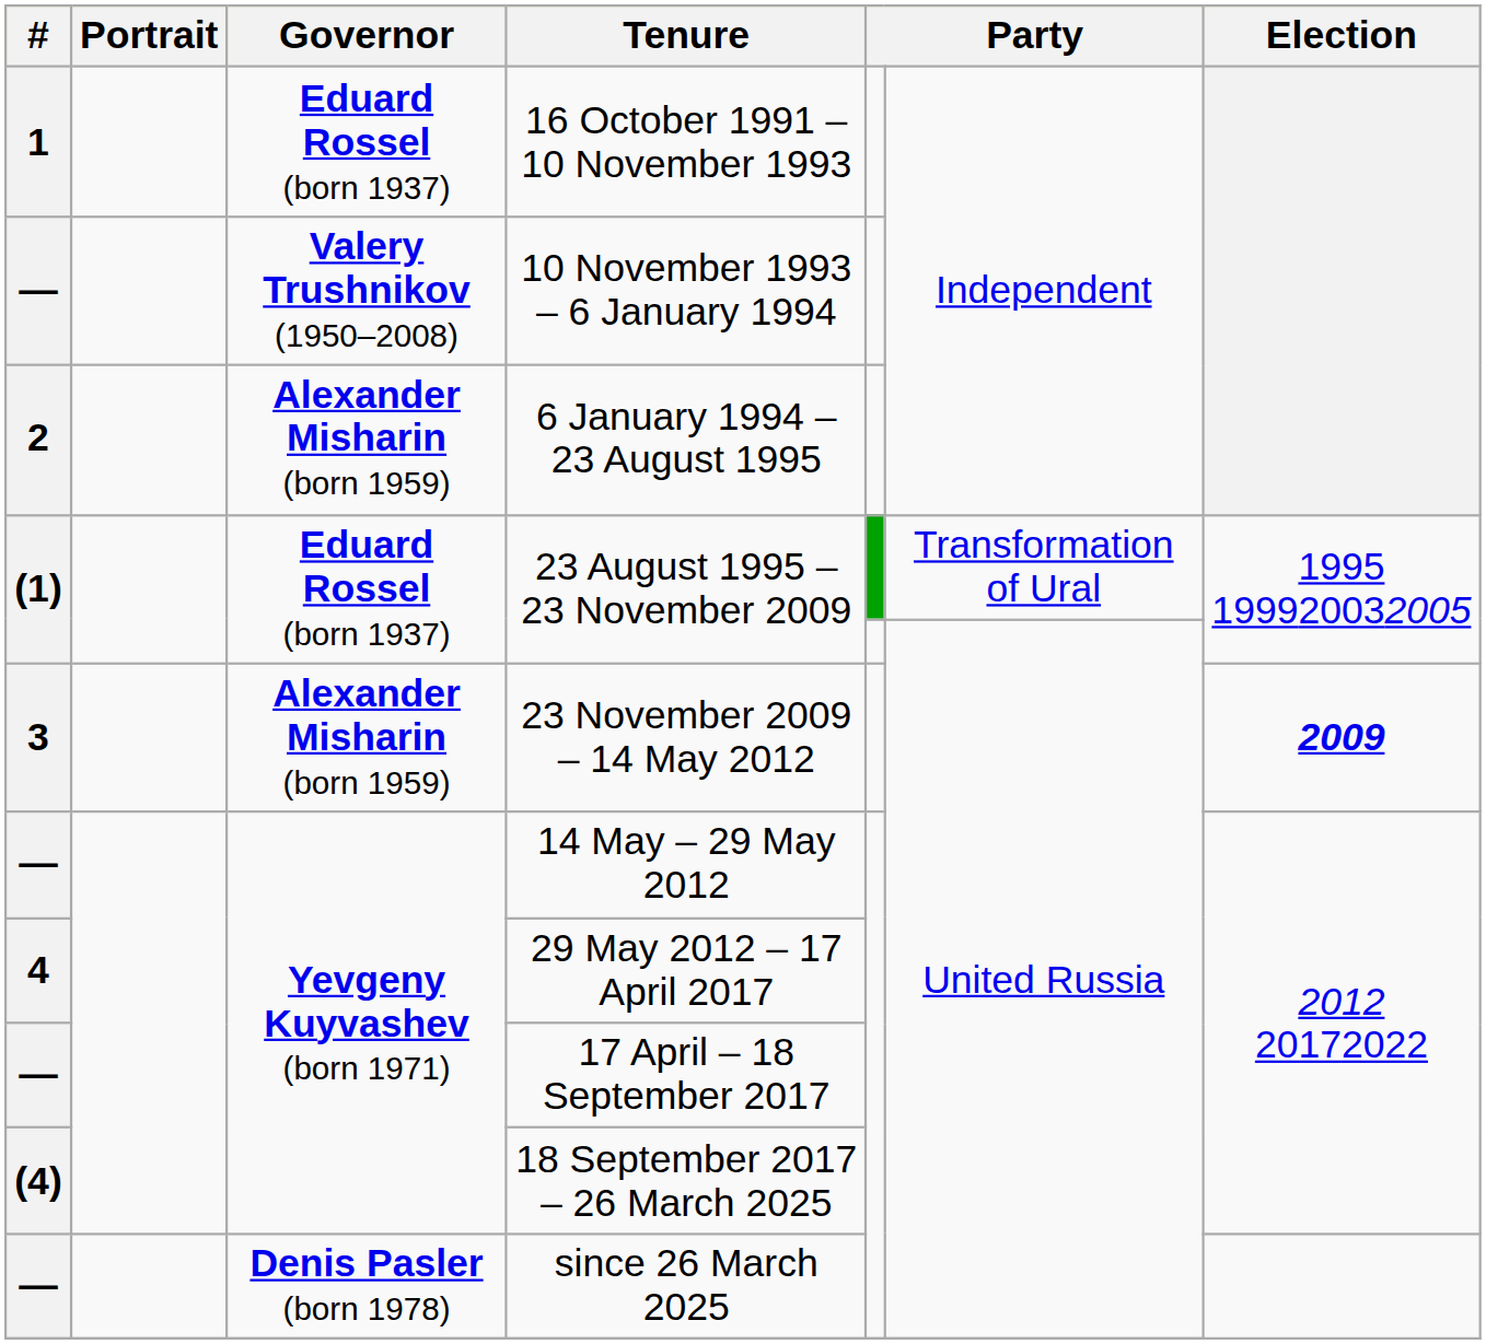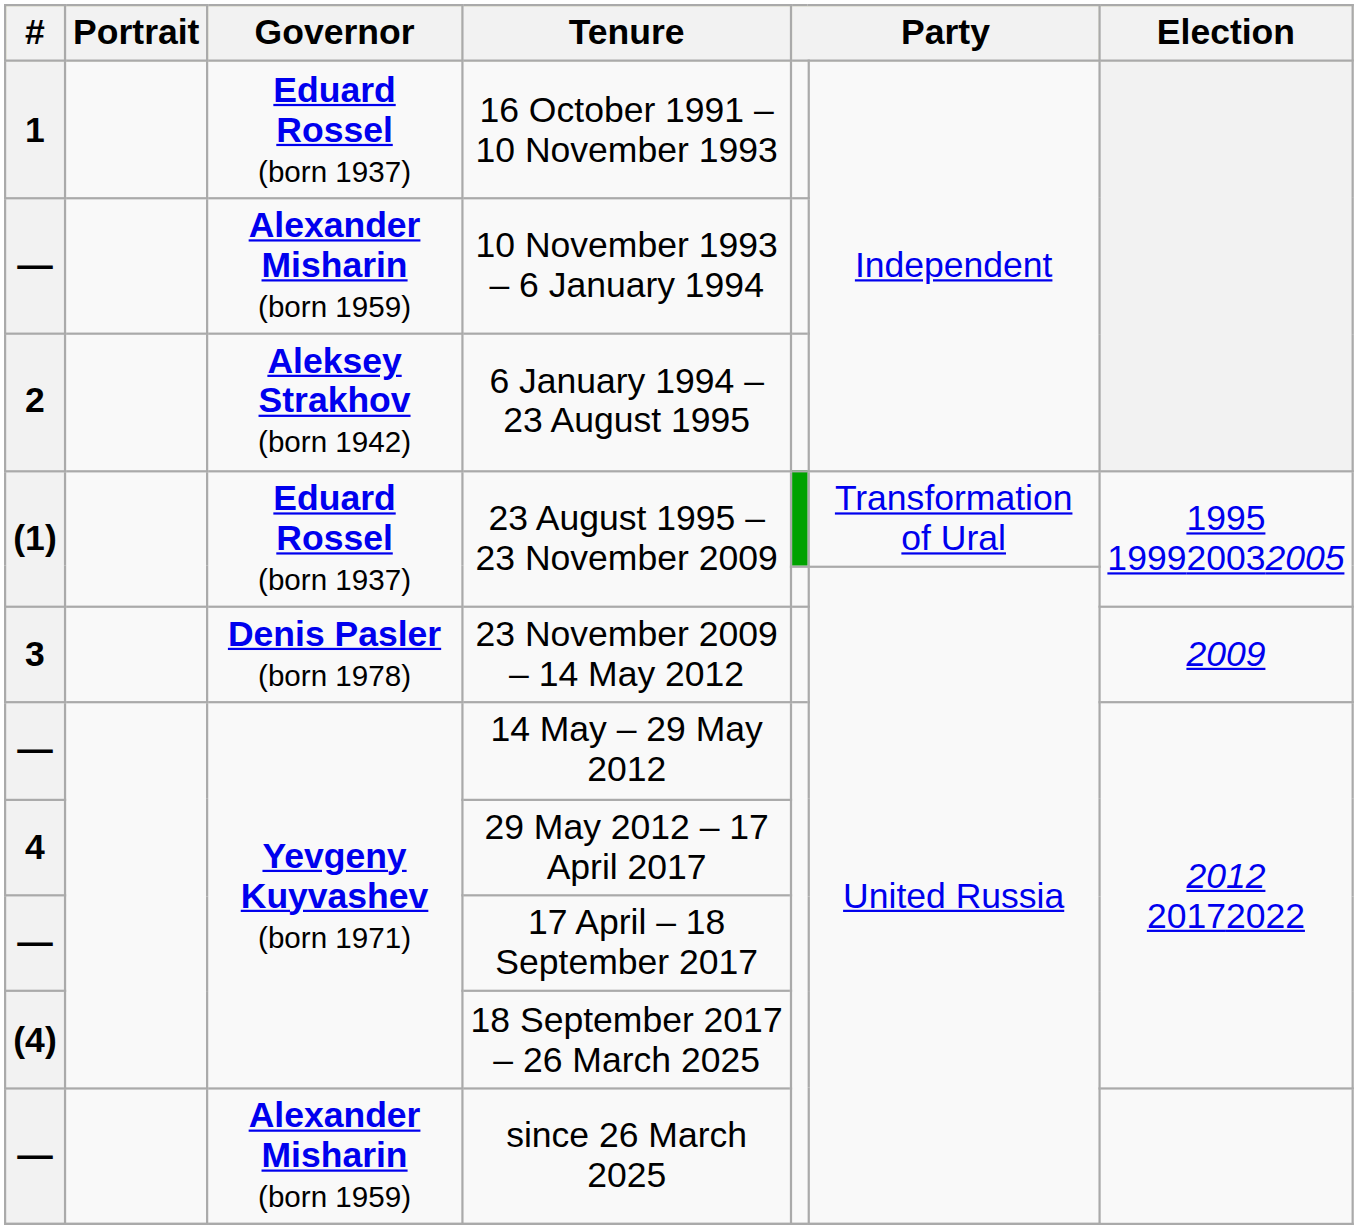10 November 1993 – 6 January 1994 | Governor: Valery Trushnikov (1950–2008) -> Alexander Misharin (born 1959)
6 January 1994 – 23 August 1995 | Governor: Alexander Misharin (born 1959) -> Aleksey Strakhov (born 1942)
23 November 2009 – 14 May 2012 | Governor: Alexander Misharin (born 1959) -> Denis Pasler (born 1978)
23 November 2009 – 14 May 2012 | Election: bold -> normal
since 26 March 2025 | Governor: Denis Pasler (born 1978) -> Alexander Misharin (born 1959)
